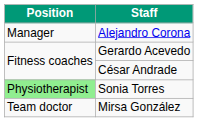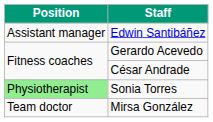- row: Manager | Alejandro Corona
+ row: Assistant manager | Edwin Santibáñez
